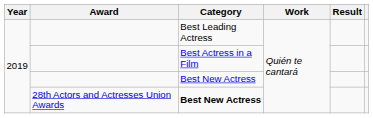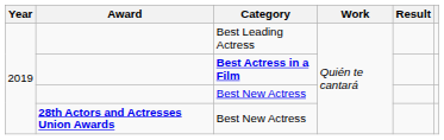Best Actress in a Film | Category: normal -> bold
28th Actors and Actresses Union Awards / Best New Actress | Award: normal -> bold
28th Actors and Actresses Union Awards / Best New Actress | Category: bold -> normal
